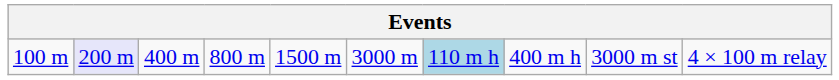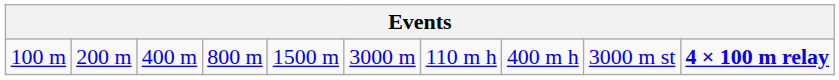100 m | column 2: lavender background -> no background
100 m | column 7: lightblue background -> no background
100 m | column 10: normal -> bold
